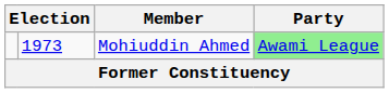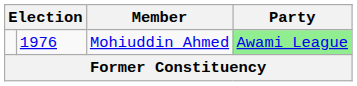Mohiuddin Ahmed | column 2: 1973 -> 1976
